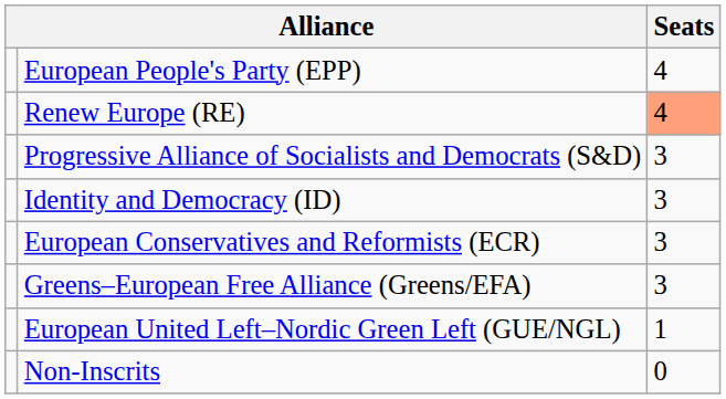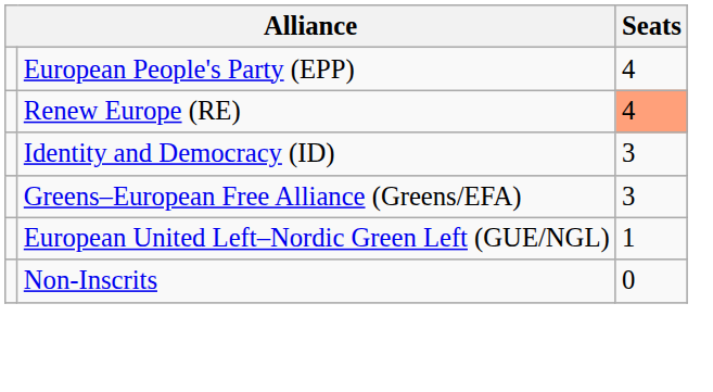- row: Progressive Alliance of Socialists and Democrats (S&D) | 3
- row: European Conservatives and Reformists (ECR) | 3
